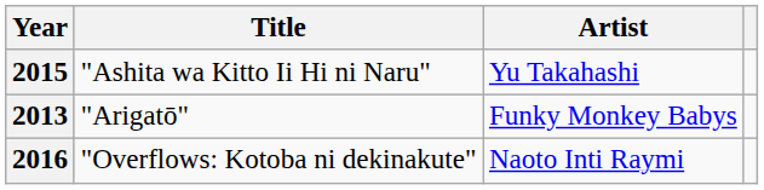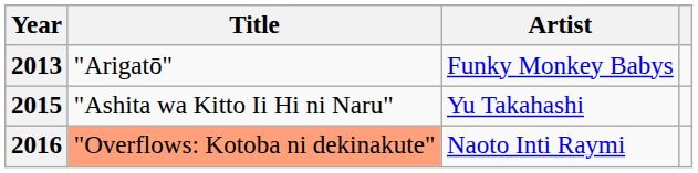rows swapped: 2013 <-> 2015
2016 | Title: no background -> lightsalmon background
